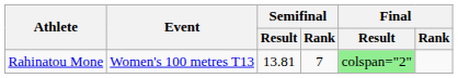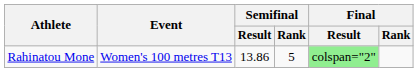Rahinatou Mone | Semifinal / Result: 13.81 -> 13.86
Rahinatou Mone | Semifinal / Rank: 7 -> 5
